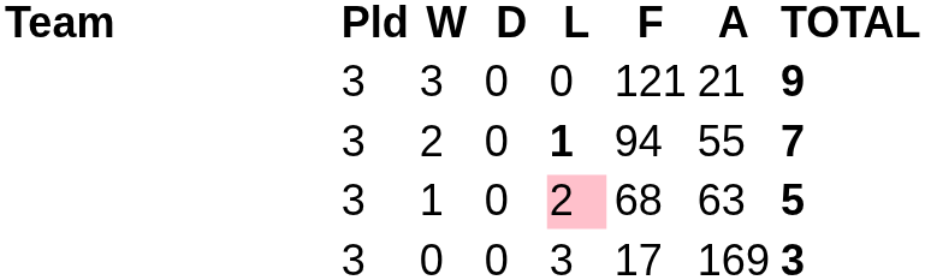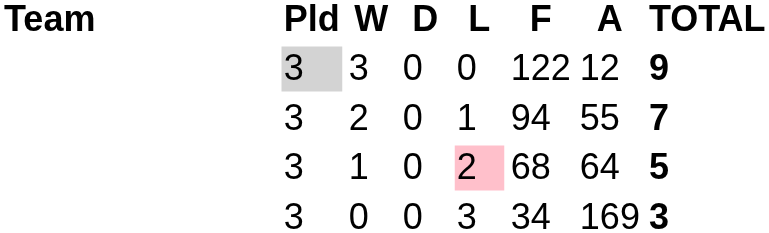row 2 | column 2: no background -> lightgrey background
row 2 | column 6: 121 -> 122
row 2 | column 7: 21 -> 12
row 3 | column 5: bold -> normal
row 4 | column 7: 63 -> 64
row 5 | column 6: 17 -> 34
